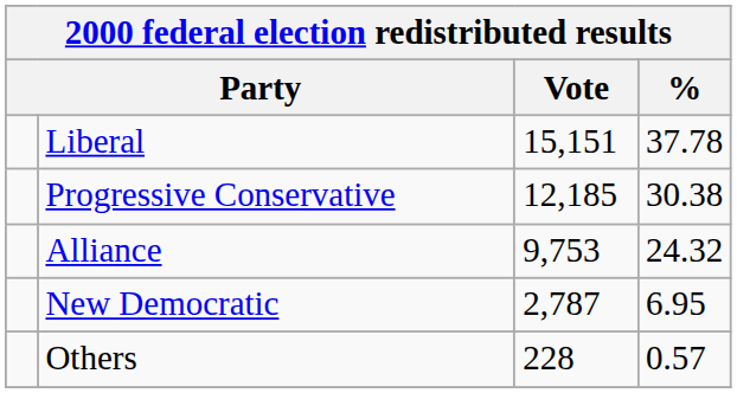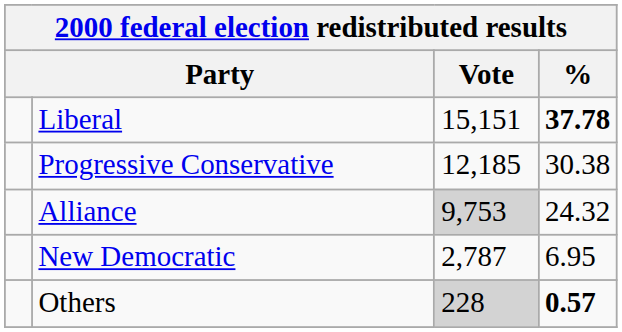Liberal | %: normal -> bold
Alliance | Vote: no background -> lightgrey background
Others | Vote: no background -> lightgrey background
Others | %: normal -> bold
